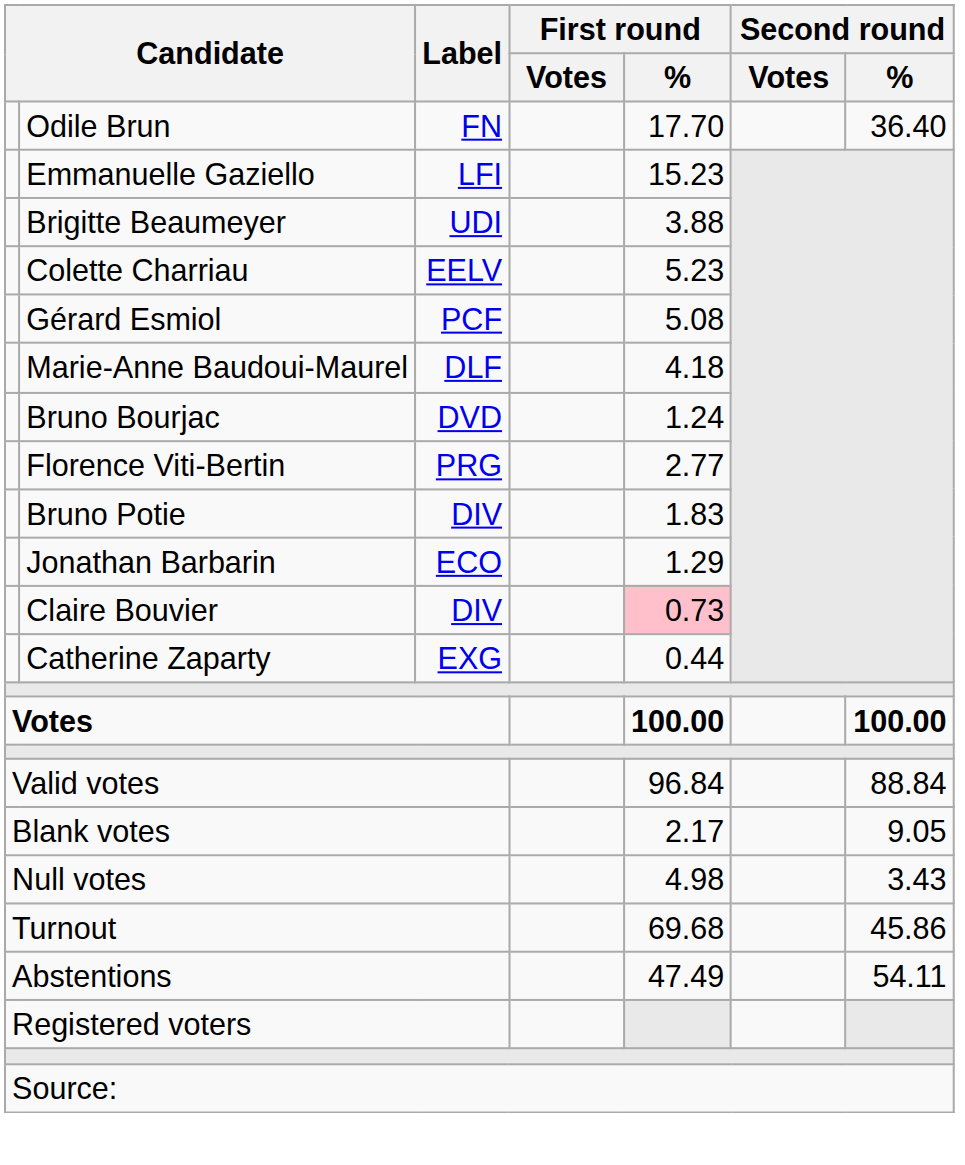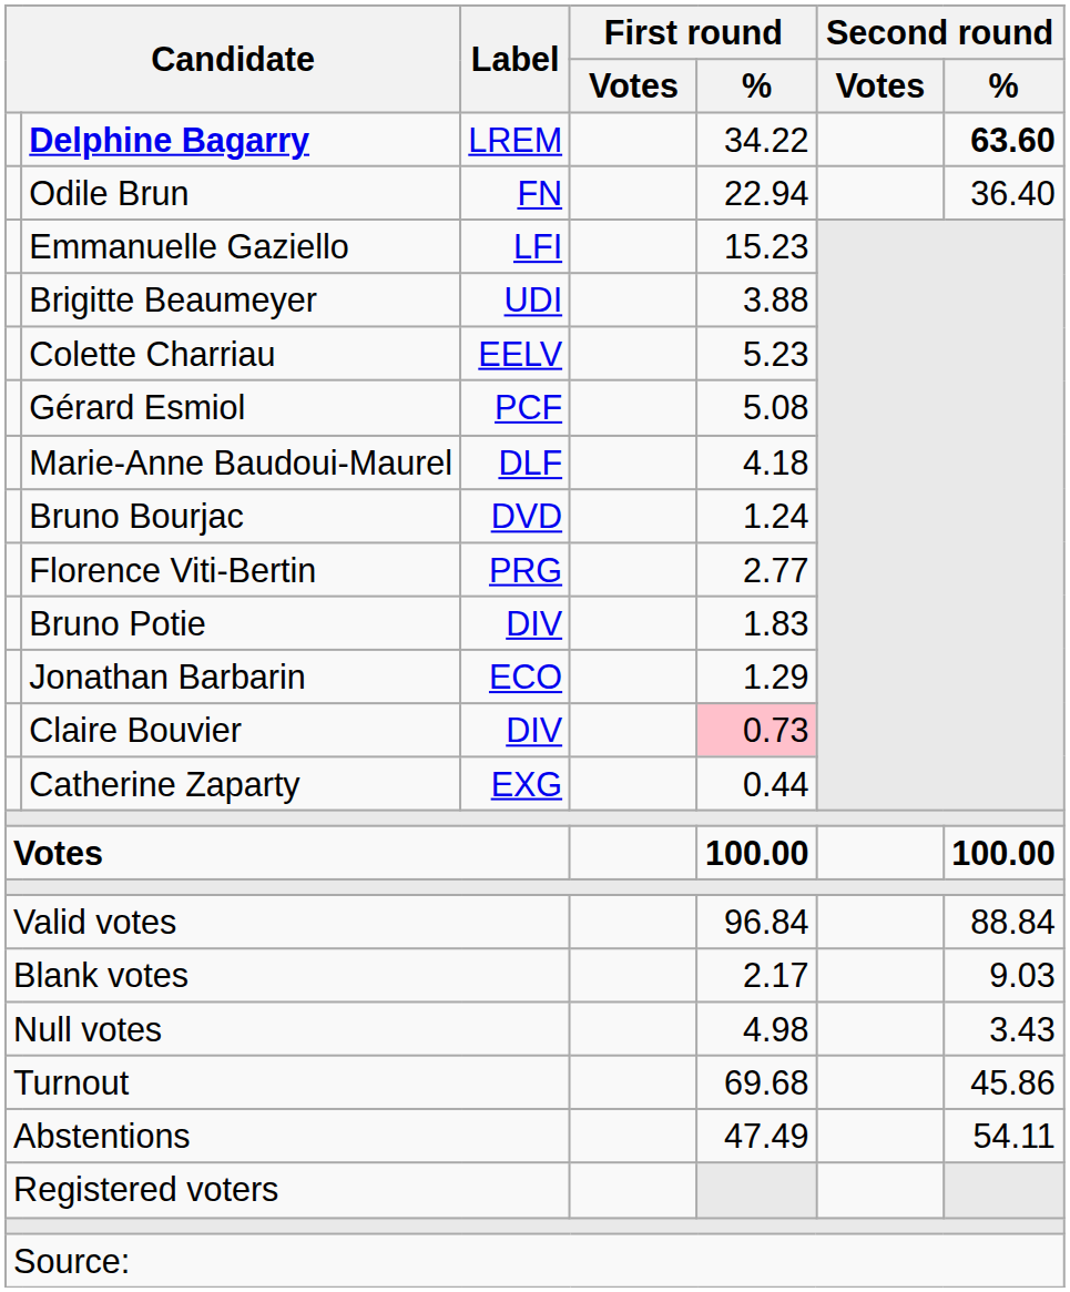+ row: Delphine Bagarry | LREM | 34.22 | 63.60
Odile Brun | First round / %: 17.70 -> 22.94
Blank votes | Second round / %: 9.05 -> 9.03
